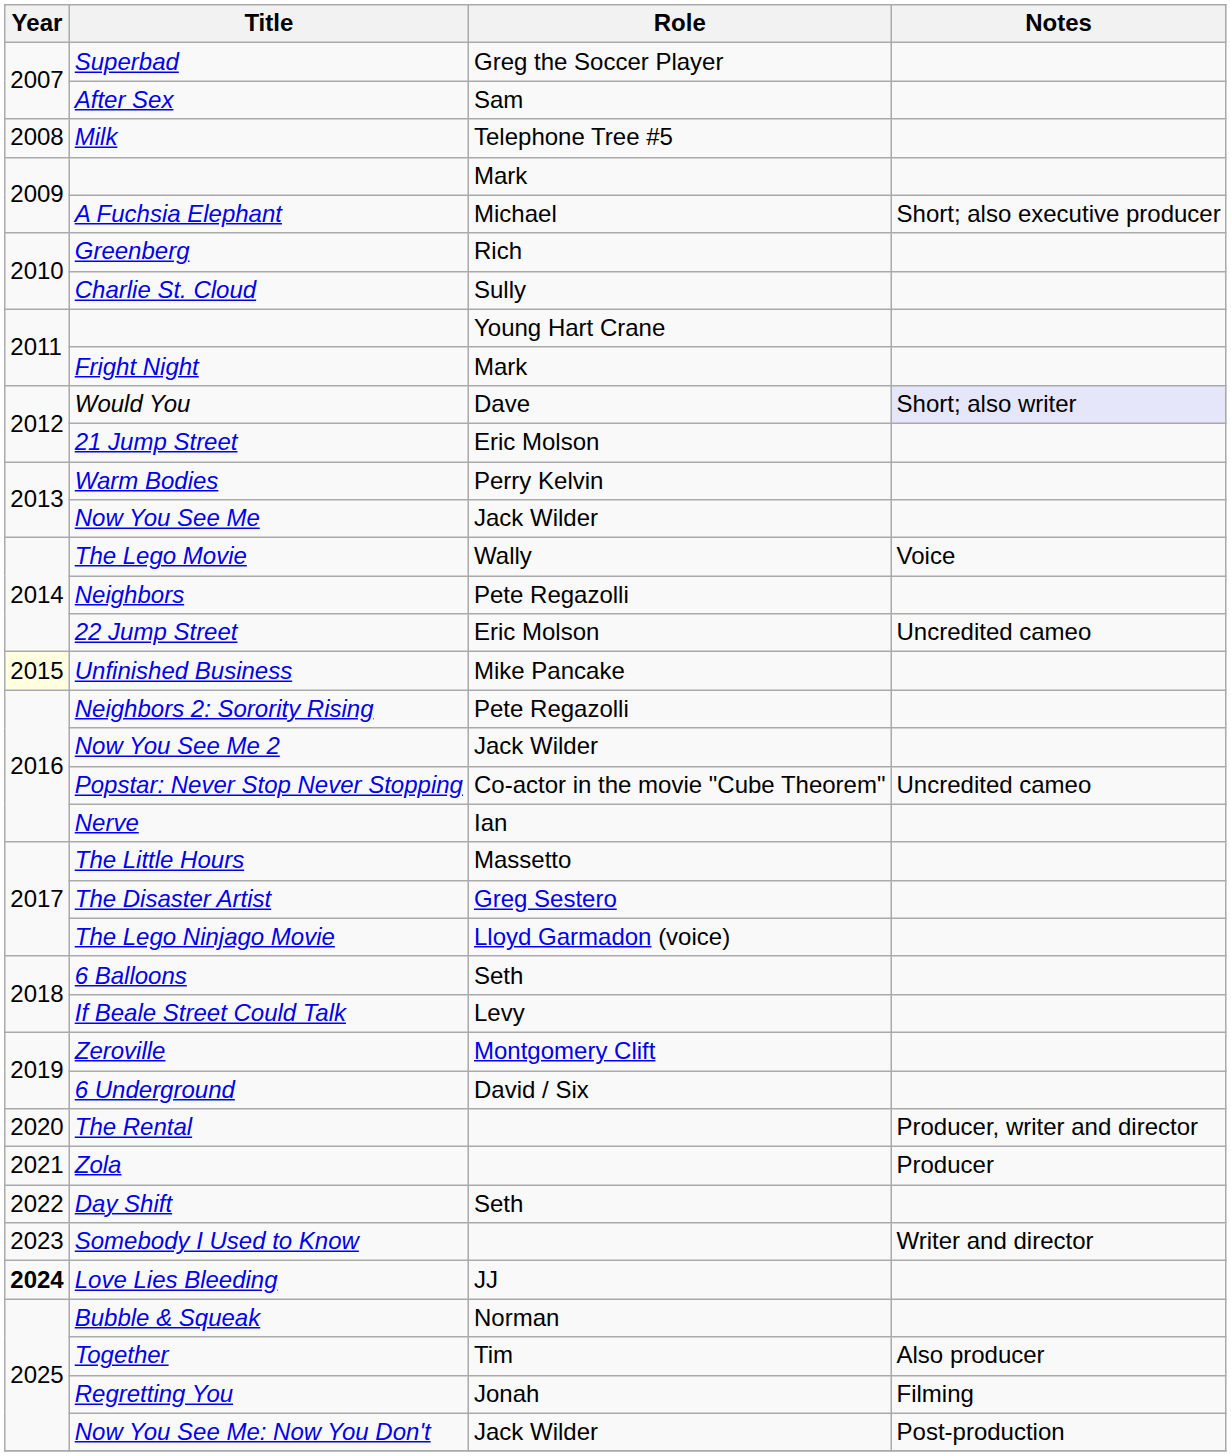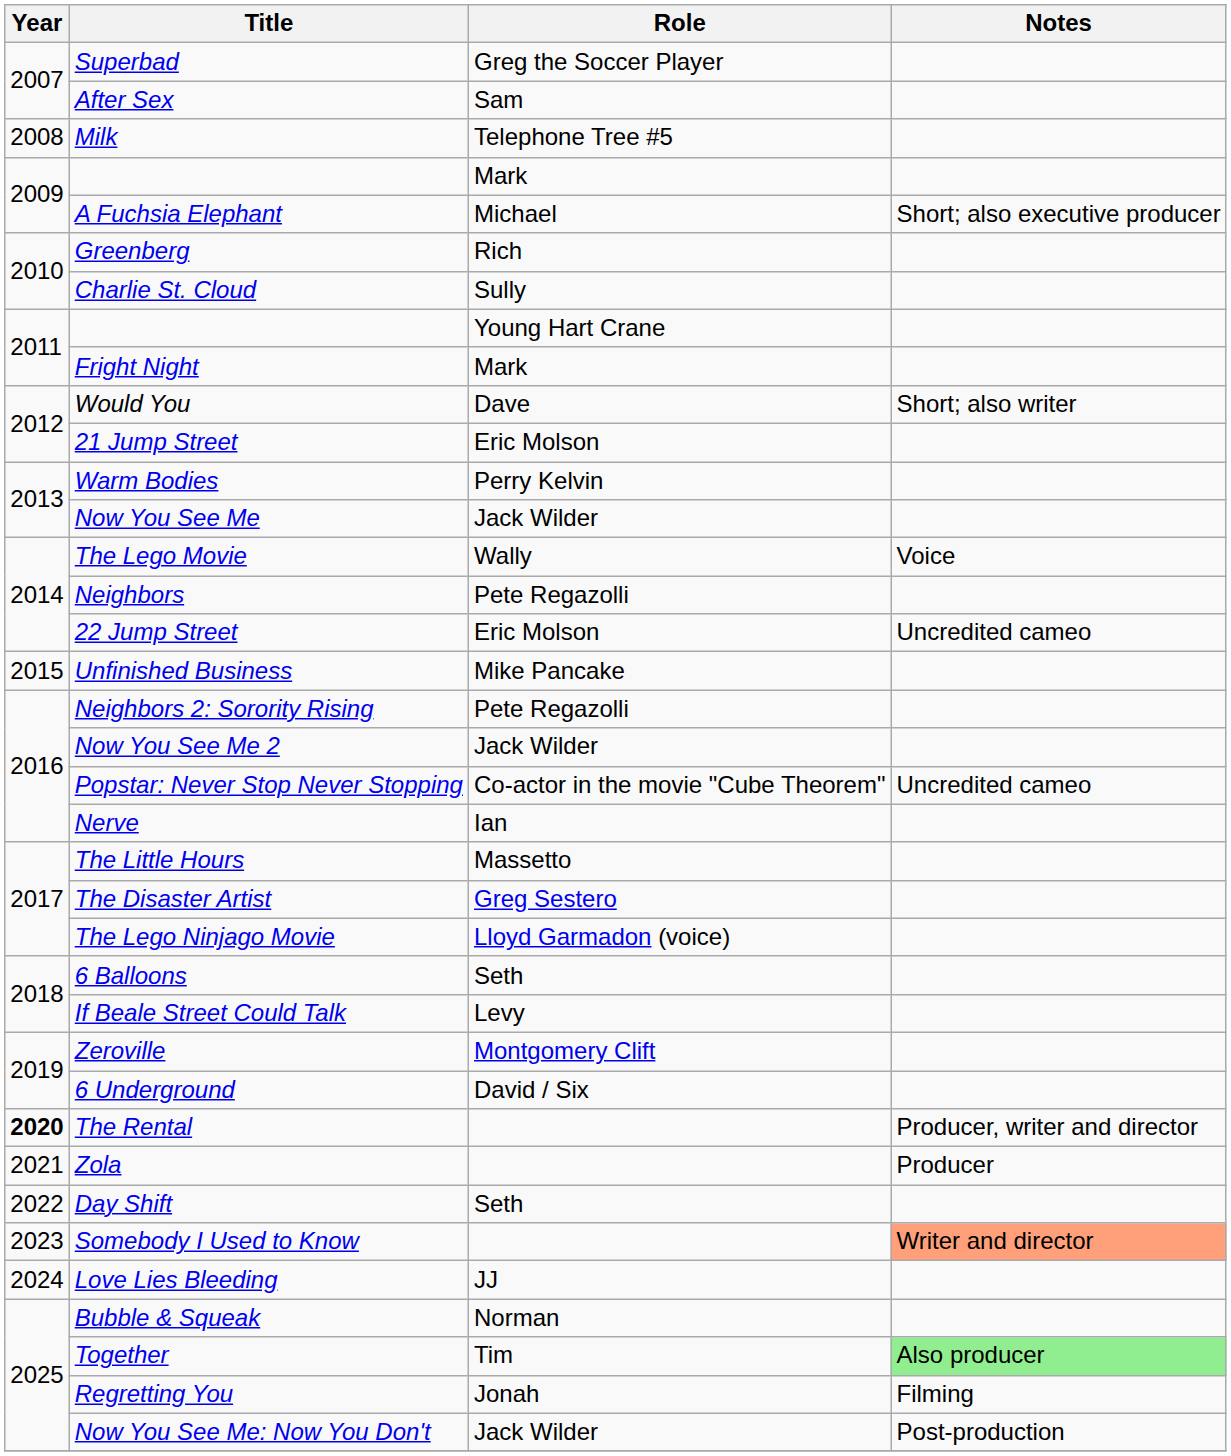Would You | Notes: lavender background -> no background
Unfinished Business | Year: lightyellow background -> no background
The Rental | Year: normal -> bold
Somebody I Used to Know | Notes: no background -> lightsalmon background
Love Lies Bleeding | Year: bold -> normal
Together | Notes: no background -> lightgreen background
